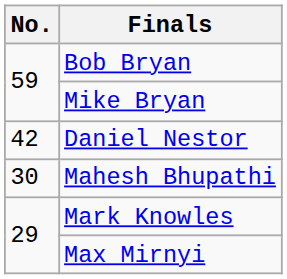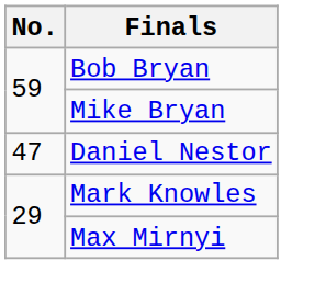Daniel Nestor | No.: 42 -> 47
- row: 30 | Mahesh Bhupathi
